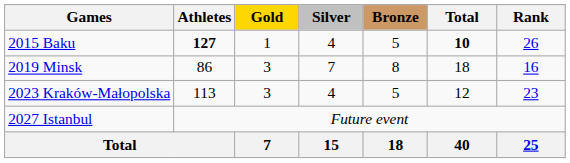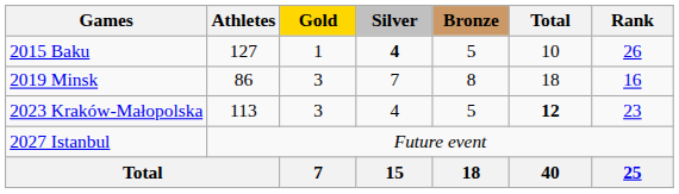2015 Baku | Athletes: bold -> normal
2015 Baku | Silver: normal -> bold
2015 Baku | Total: bold -> normal
2023 Kraków-Małopolska | Total: normal -> bold
